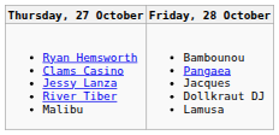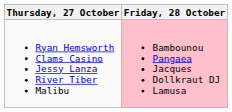Ryan Hemsworth Clams Casino Jessy Lanza River Tiber Malibu | Friday, 28 October: no background -> pink background
